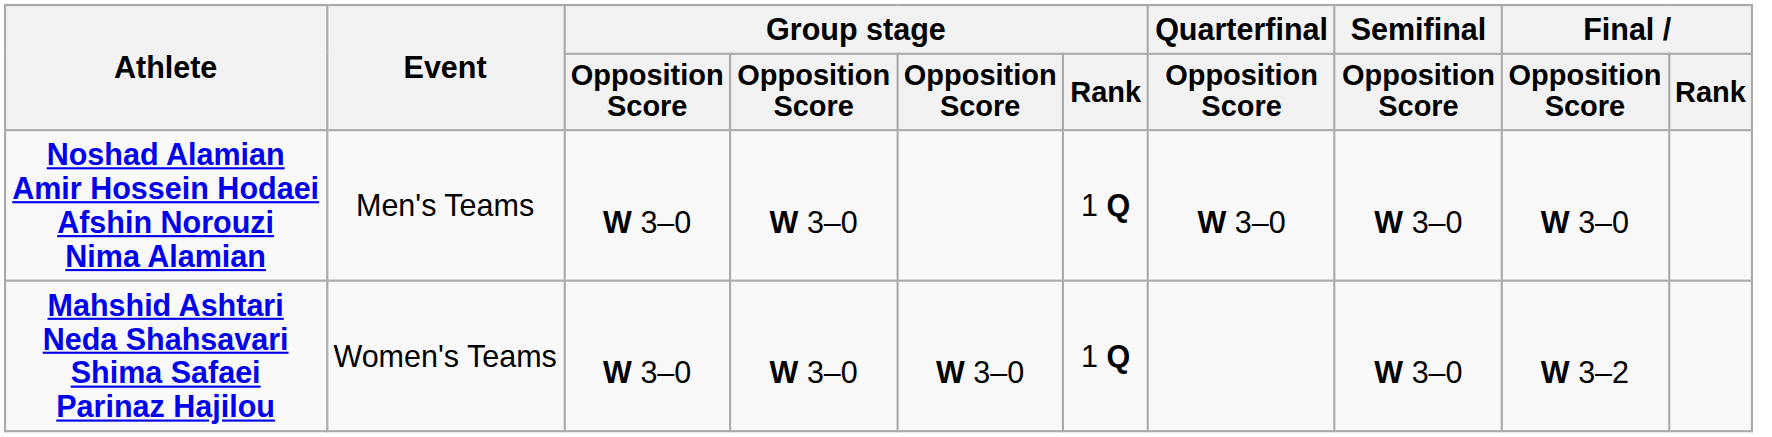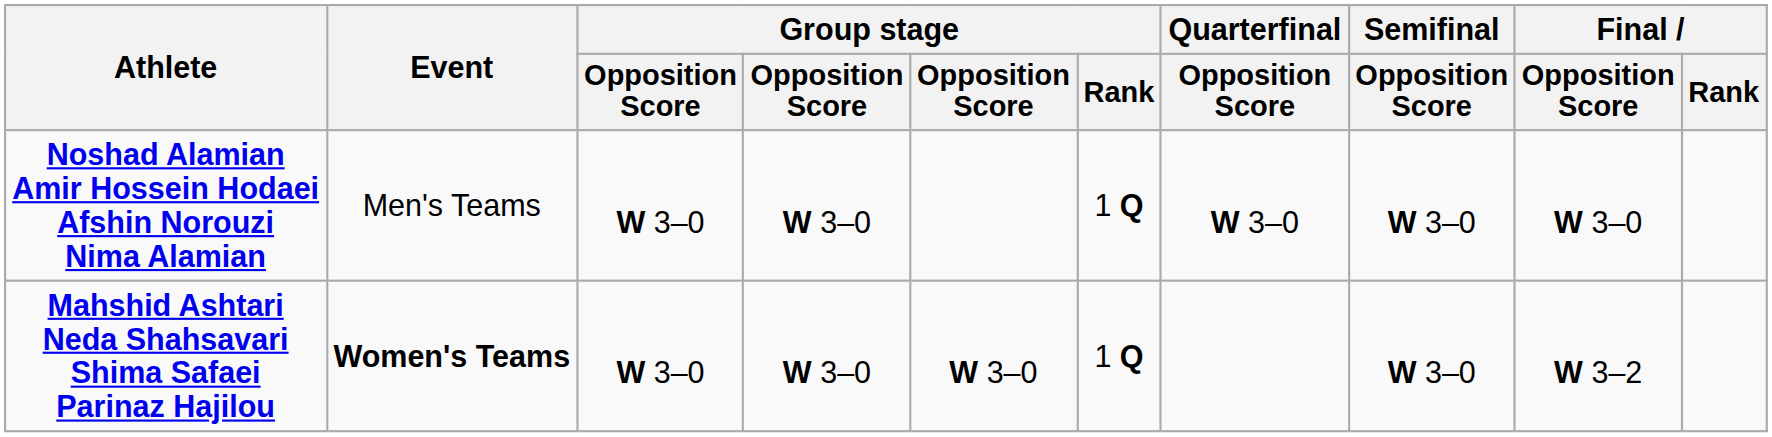Mahshid Ashtari Neda Shahsavari Shima Safaei Parinaz Hajilou | Event: normal -> bold
